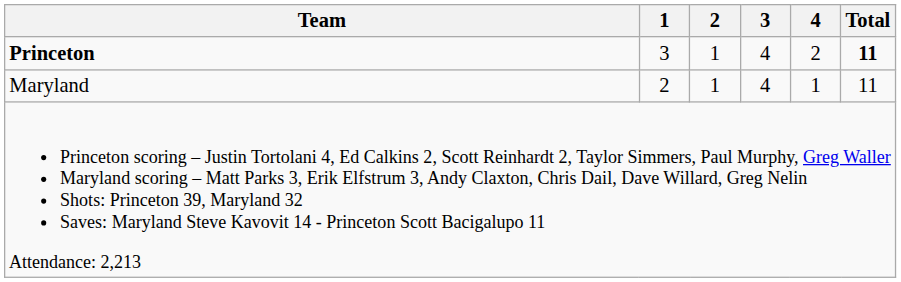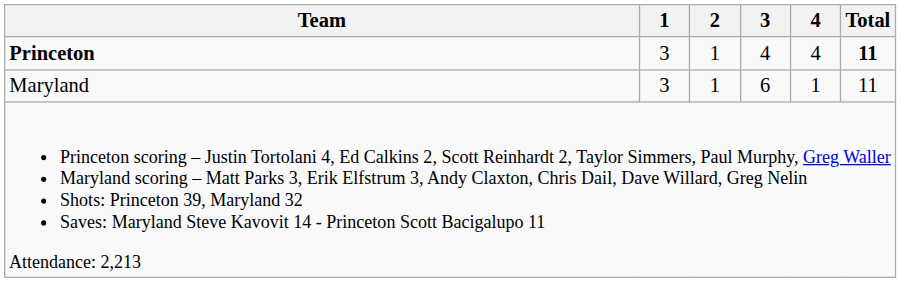Princeton | 4: 2 -> 4
Maryland | 1: 2 -> 3
Maryland | 3: 4 -> 6
